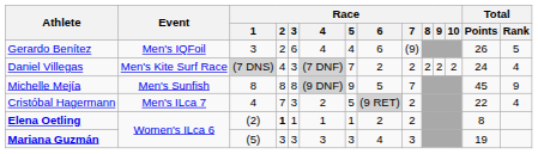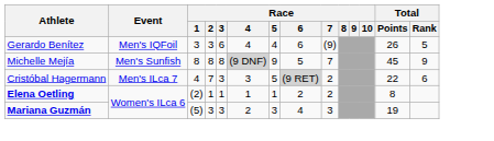Gerardo Benítez | Race / 2: 2 -> 3
- row: Daniel Villegas | Men's Kite Surf Race | (7 DNS) | 4 | 3 | (7 DNF) | 7 | 2 | 2 | 2 | 2 | 2 | 24 | 4
Cristóbal Hagermann | Race / 4: 2 -> 3
Cristóbal Hagermann | Total / Rank: 4 -> 6
Elena Oetling | Race / 2: bold -> normal
Mariana Guzmán | Race / 4: 3 -> 2
